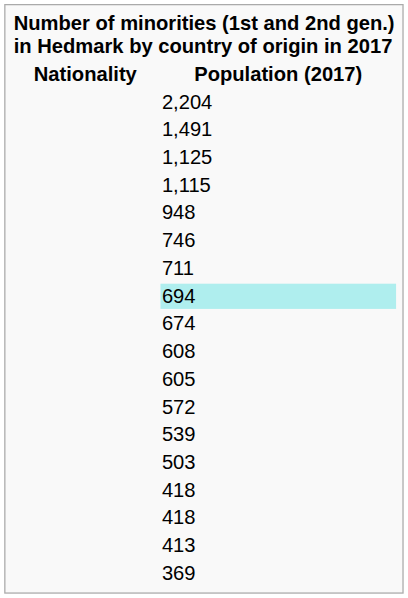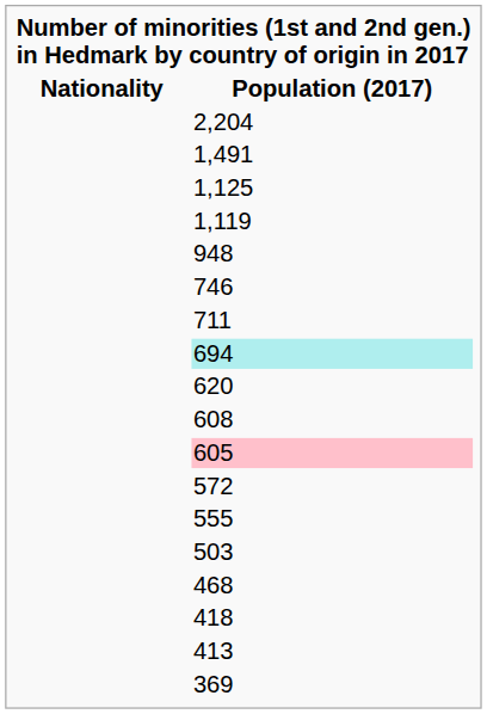row 6 | Population (2017): 1,115 -> 1,119
row 11 | Population (2017): 674 -> 620
row 13 | Population (2017): no background -> pink background
row 15 | Population (2017): 539 -> 555
row 17 | Population (2017): 418 -> 468
